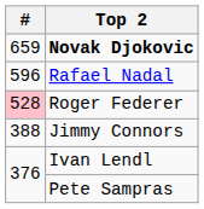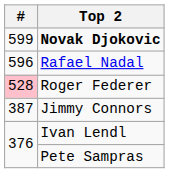Novak Djokovic | #: 659 -> 599
Jimmy Connors | #: 388 -> 387
